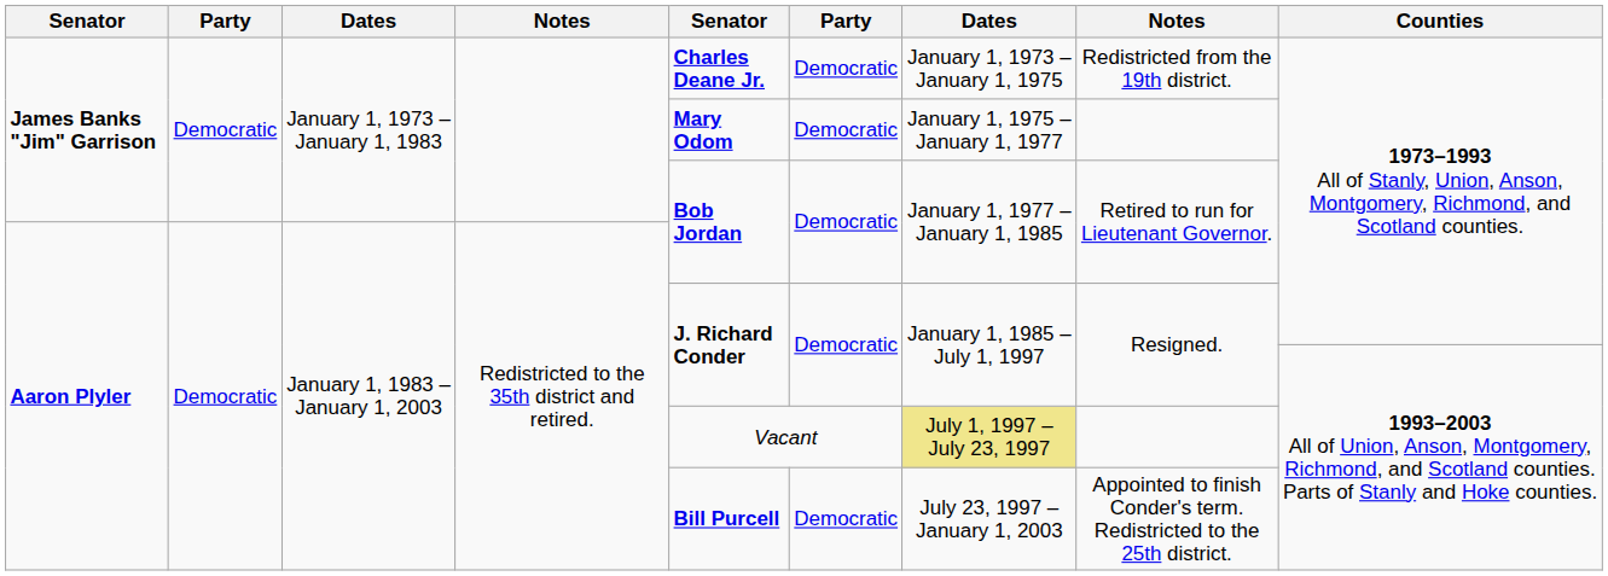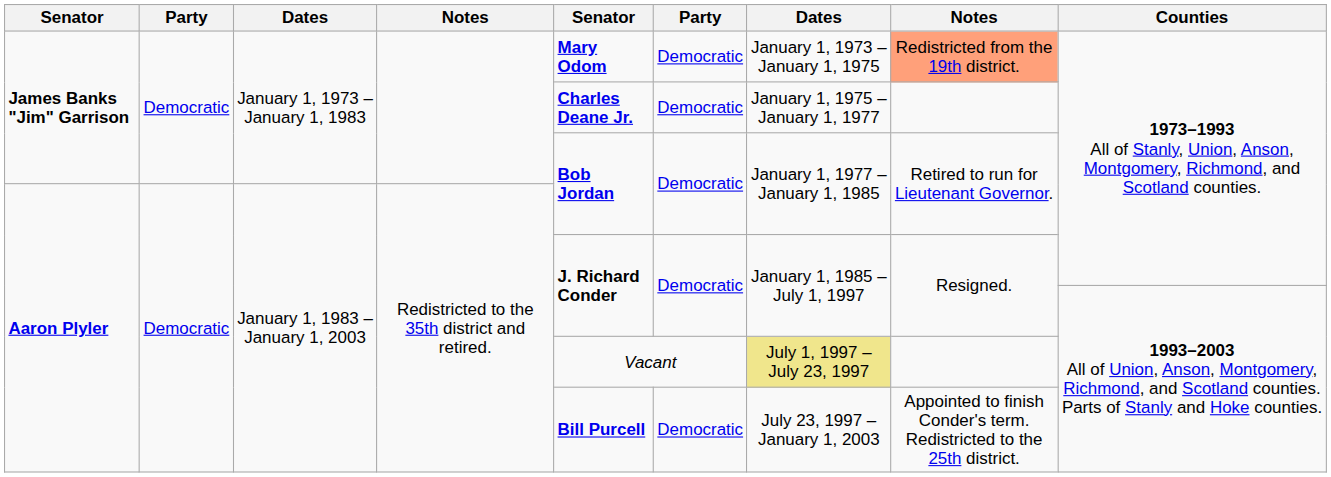row 2 | column 5: Charles Deane Jr. -> Mary Odom
row 2 | column 8: no background -> lightsalmon background
row 3 | column 5: Mary Odom -> Charles Deane Jr.
